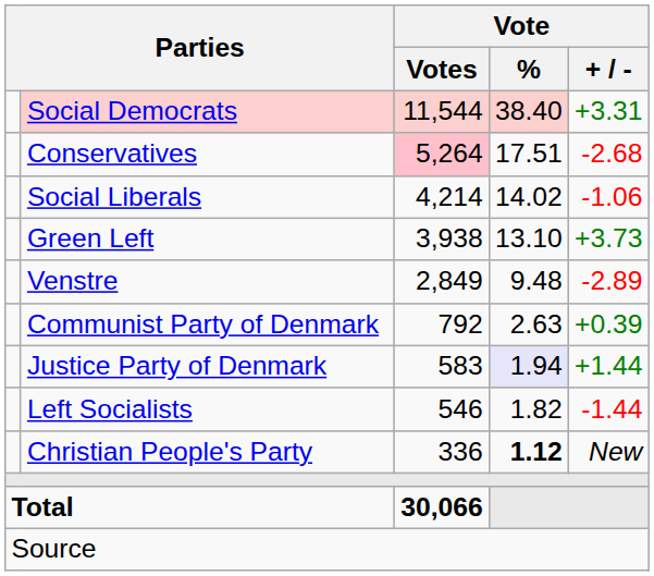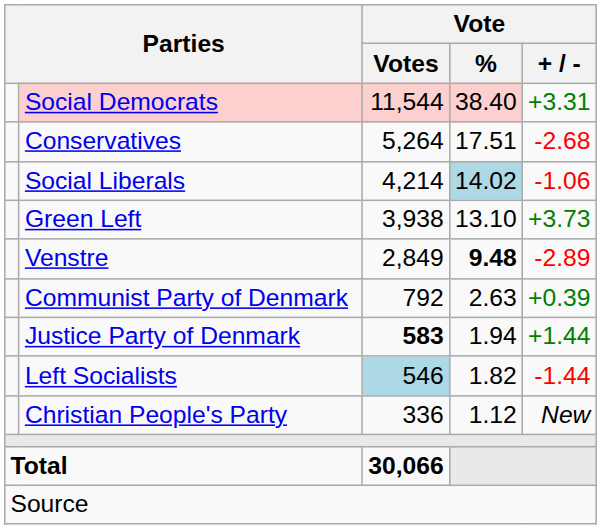Conservatives | Vote / Votes: pink background -> no background
Social Liberals | Vote / %: no background -> lightblue background
Venstre | Vote / %: normal -> bold
Justice Party of Denmark | Vote / Votes: normal -> bold
Justice Party of Denmark | Vote / %: lavender background -> no background
Left Socialists | Vote / Votes: no background -> lightblue background
Christian People's Party | Vote / %: bold -> normal
